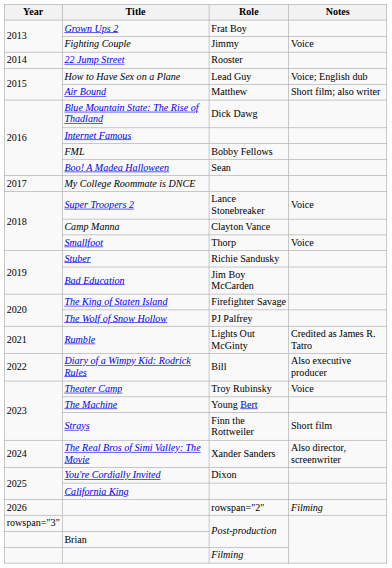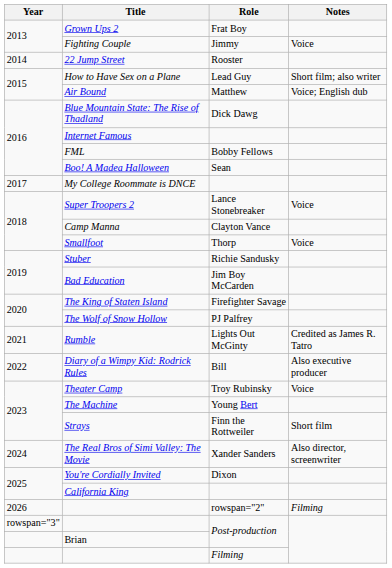How to Have Sex on a Plane | Notes: Voice; English dub -> Short film; also writer
Air Bound | Notes: Short film; also writer -> Voice; English dub
